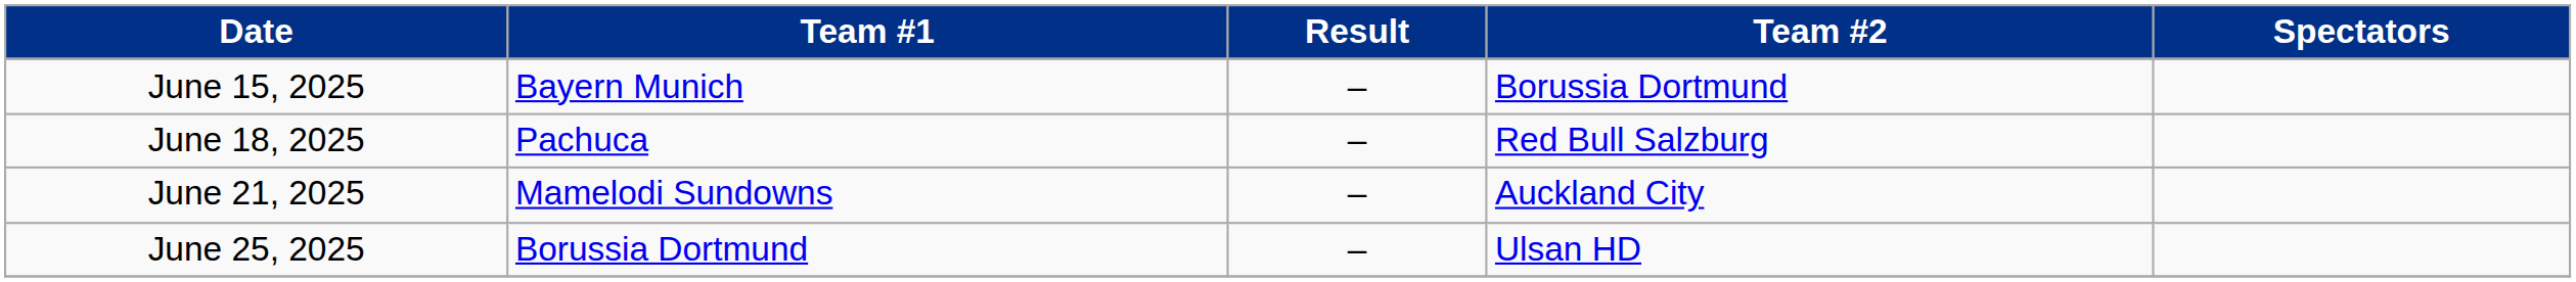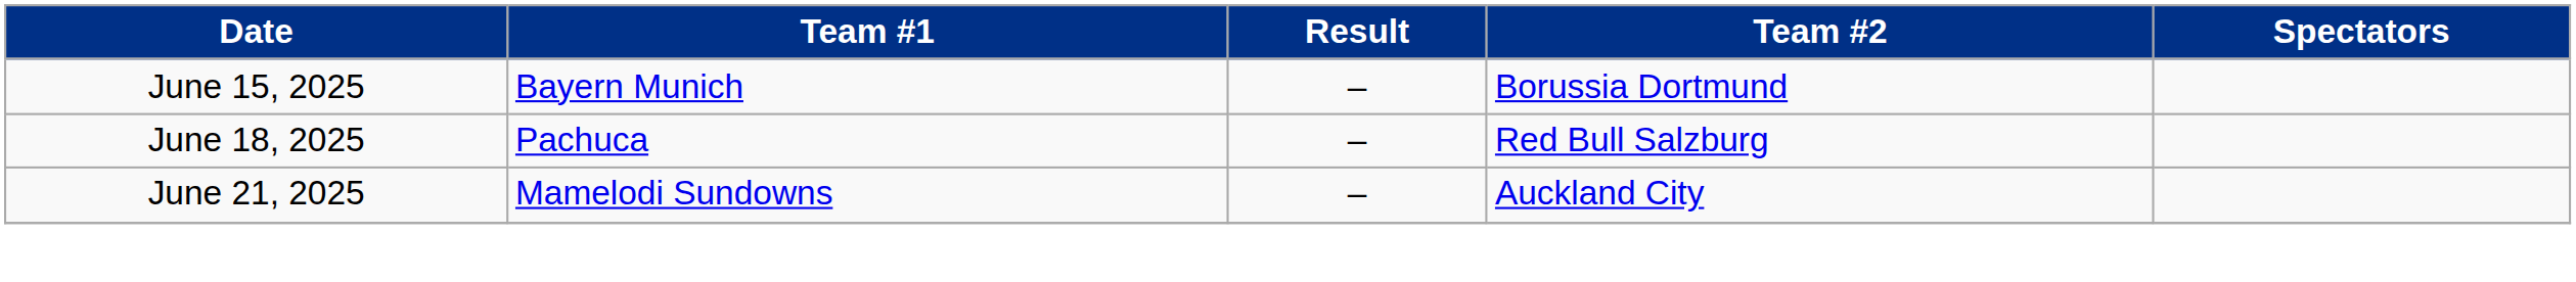- row: June 25, 2025 | Borussia Dortmund | – | Ulsan HD
